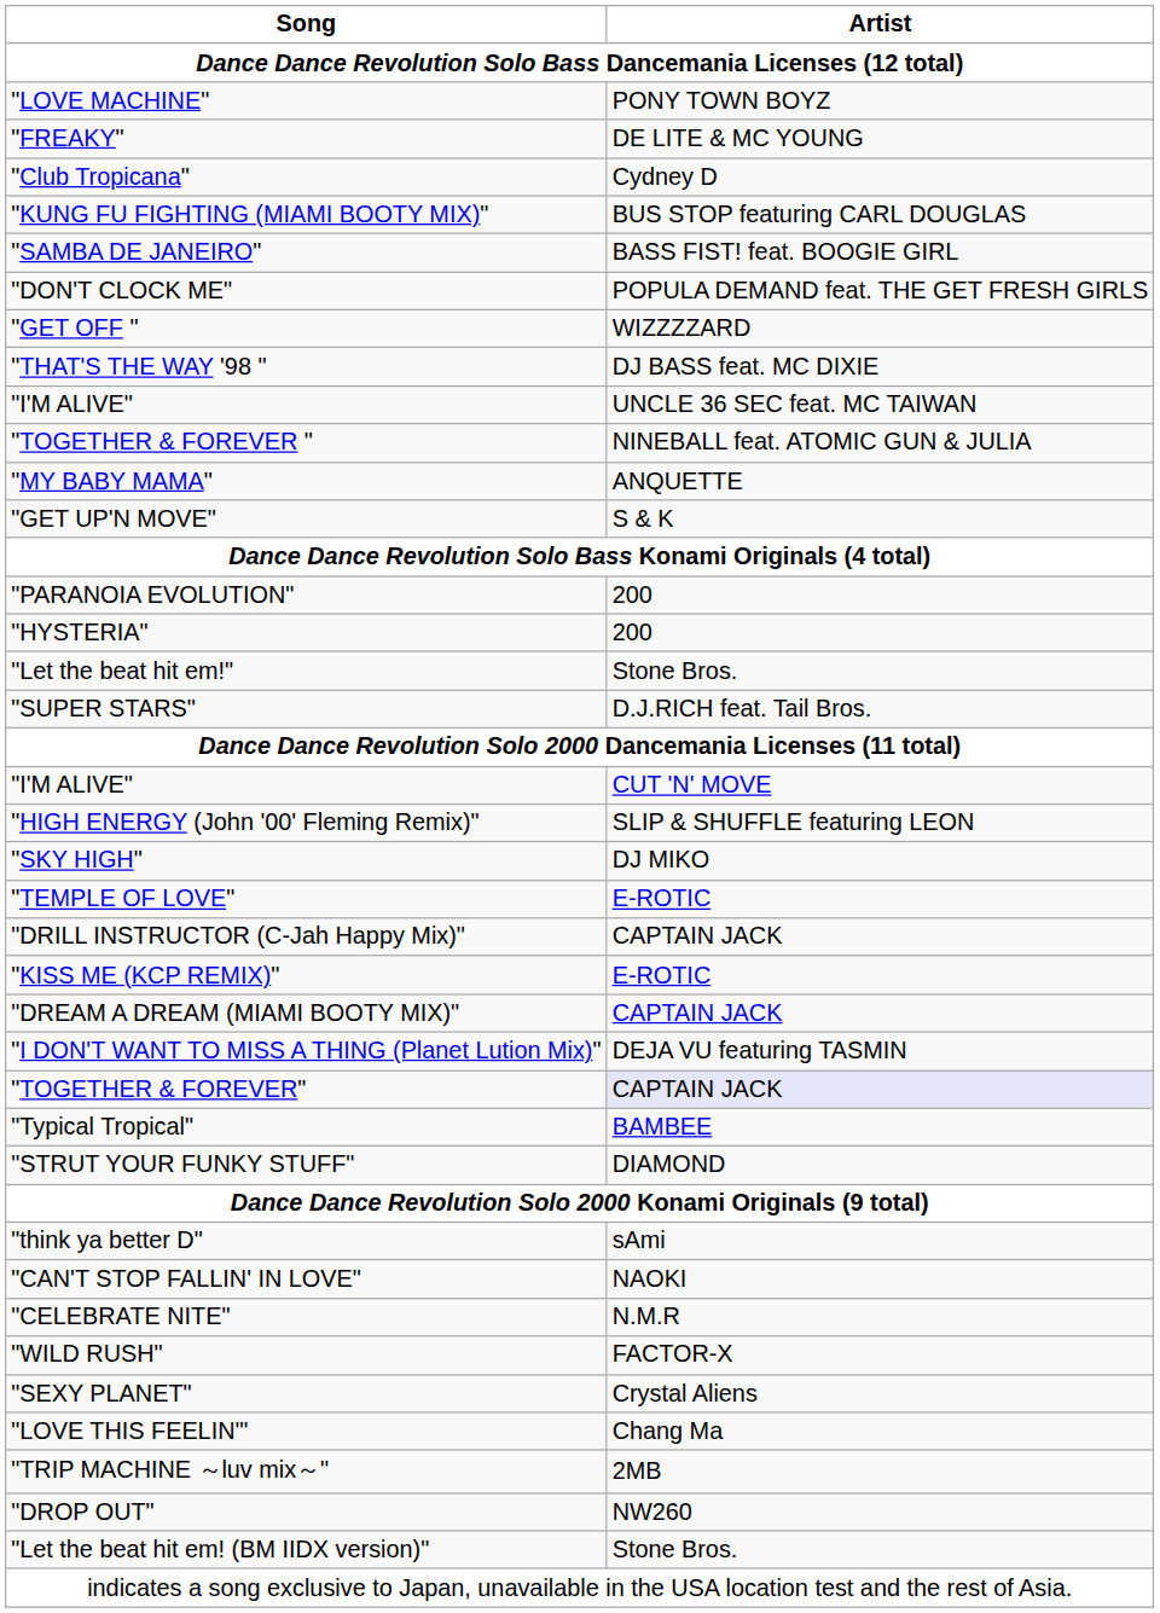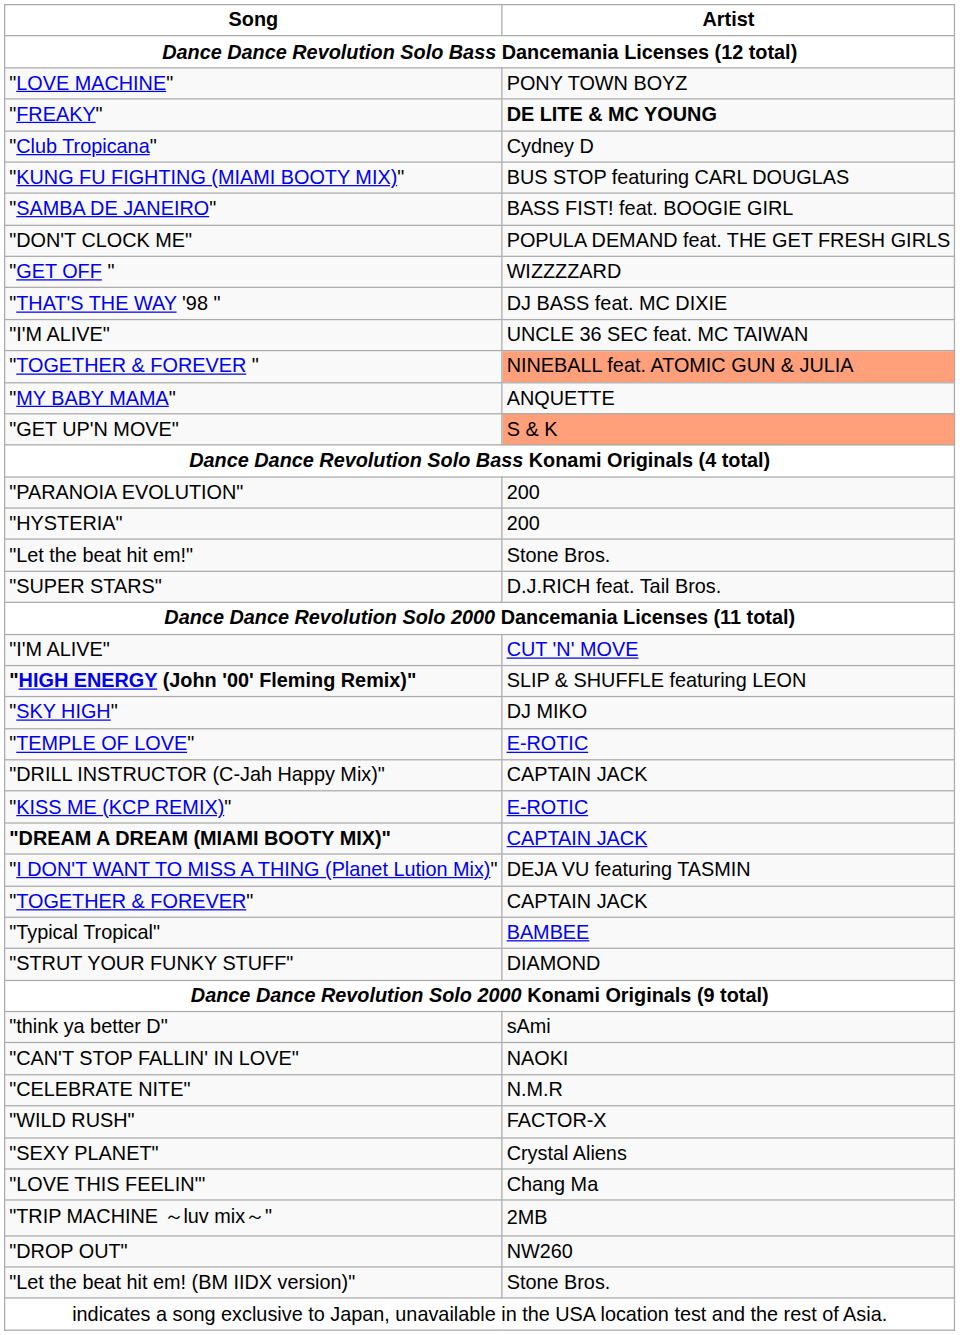"FREAKY" | Artist: normal -> bold
"TOGETHER & FOREVER " | Artist: no background -> lightsalmon background
"GET UP'N MOVE" | Artist: no background -> lightsalmon background
"HIGH ENERGY (John '00' Fleming Remix)" | Song: normal -> bold
"DREAM A DREAM (MIAMI BOOTY MIX)" | Song: normal -> bold
"TOGETHER & FOREVER" | Artist: lavender background -> no background
